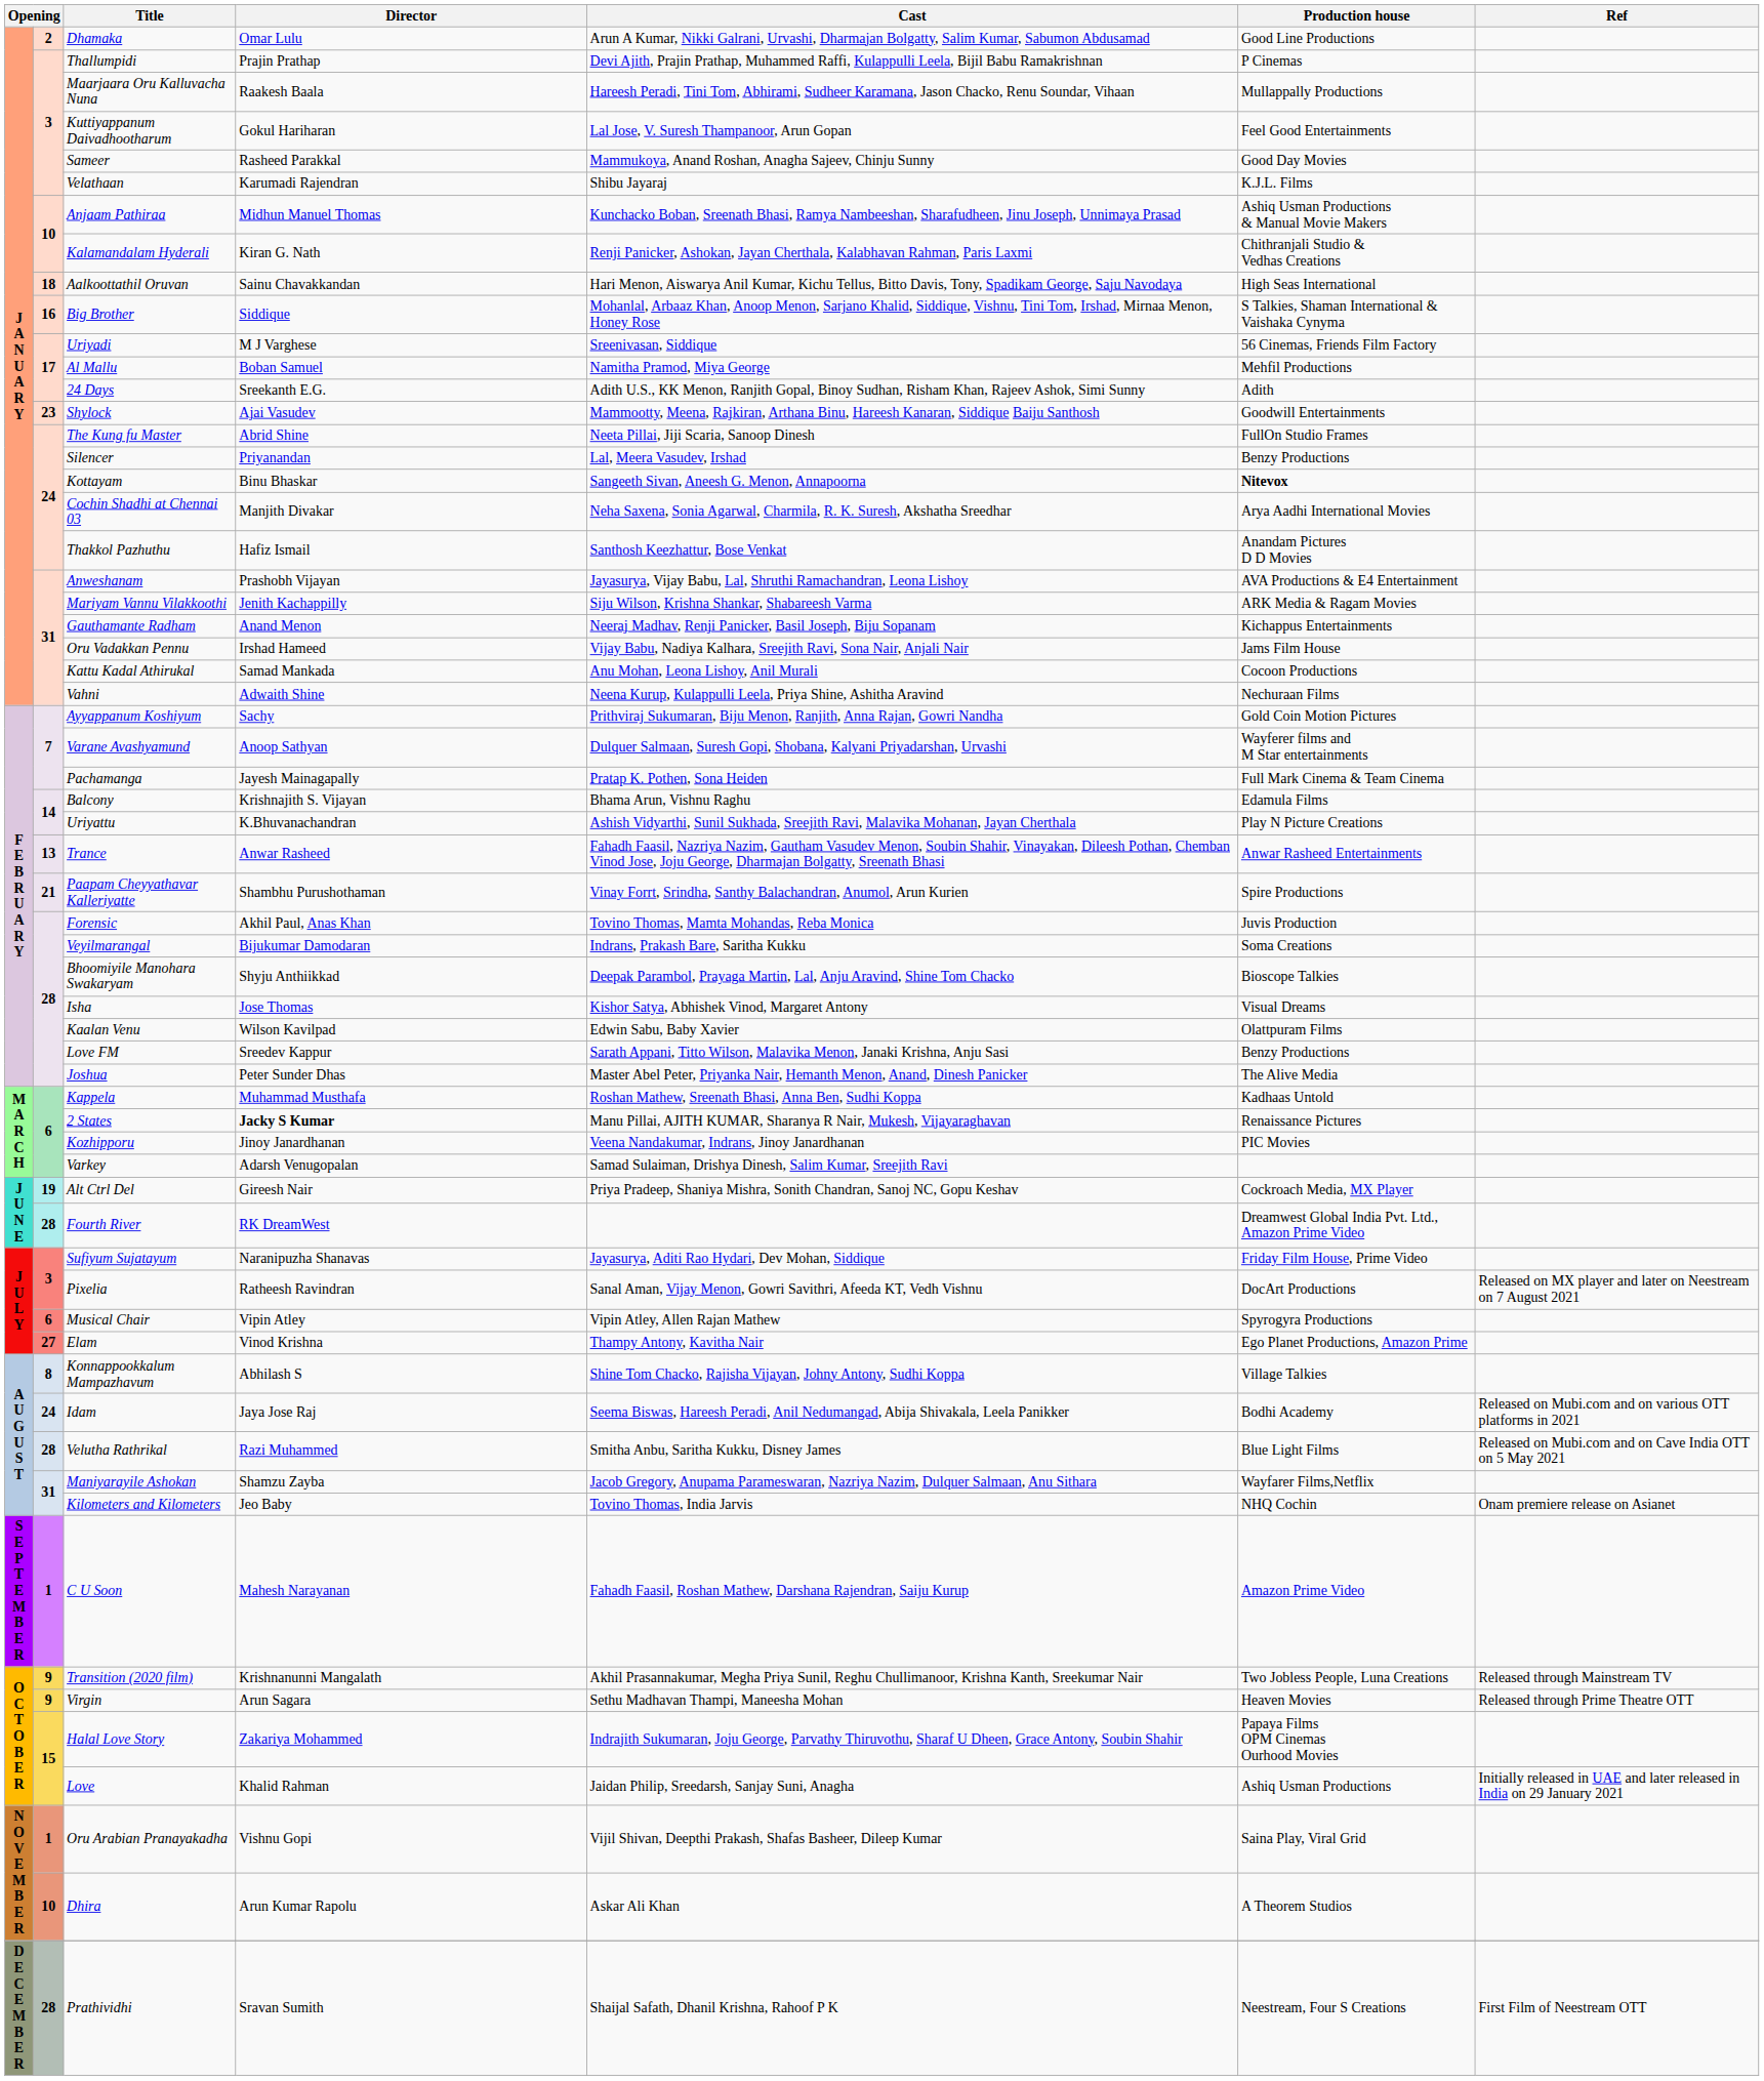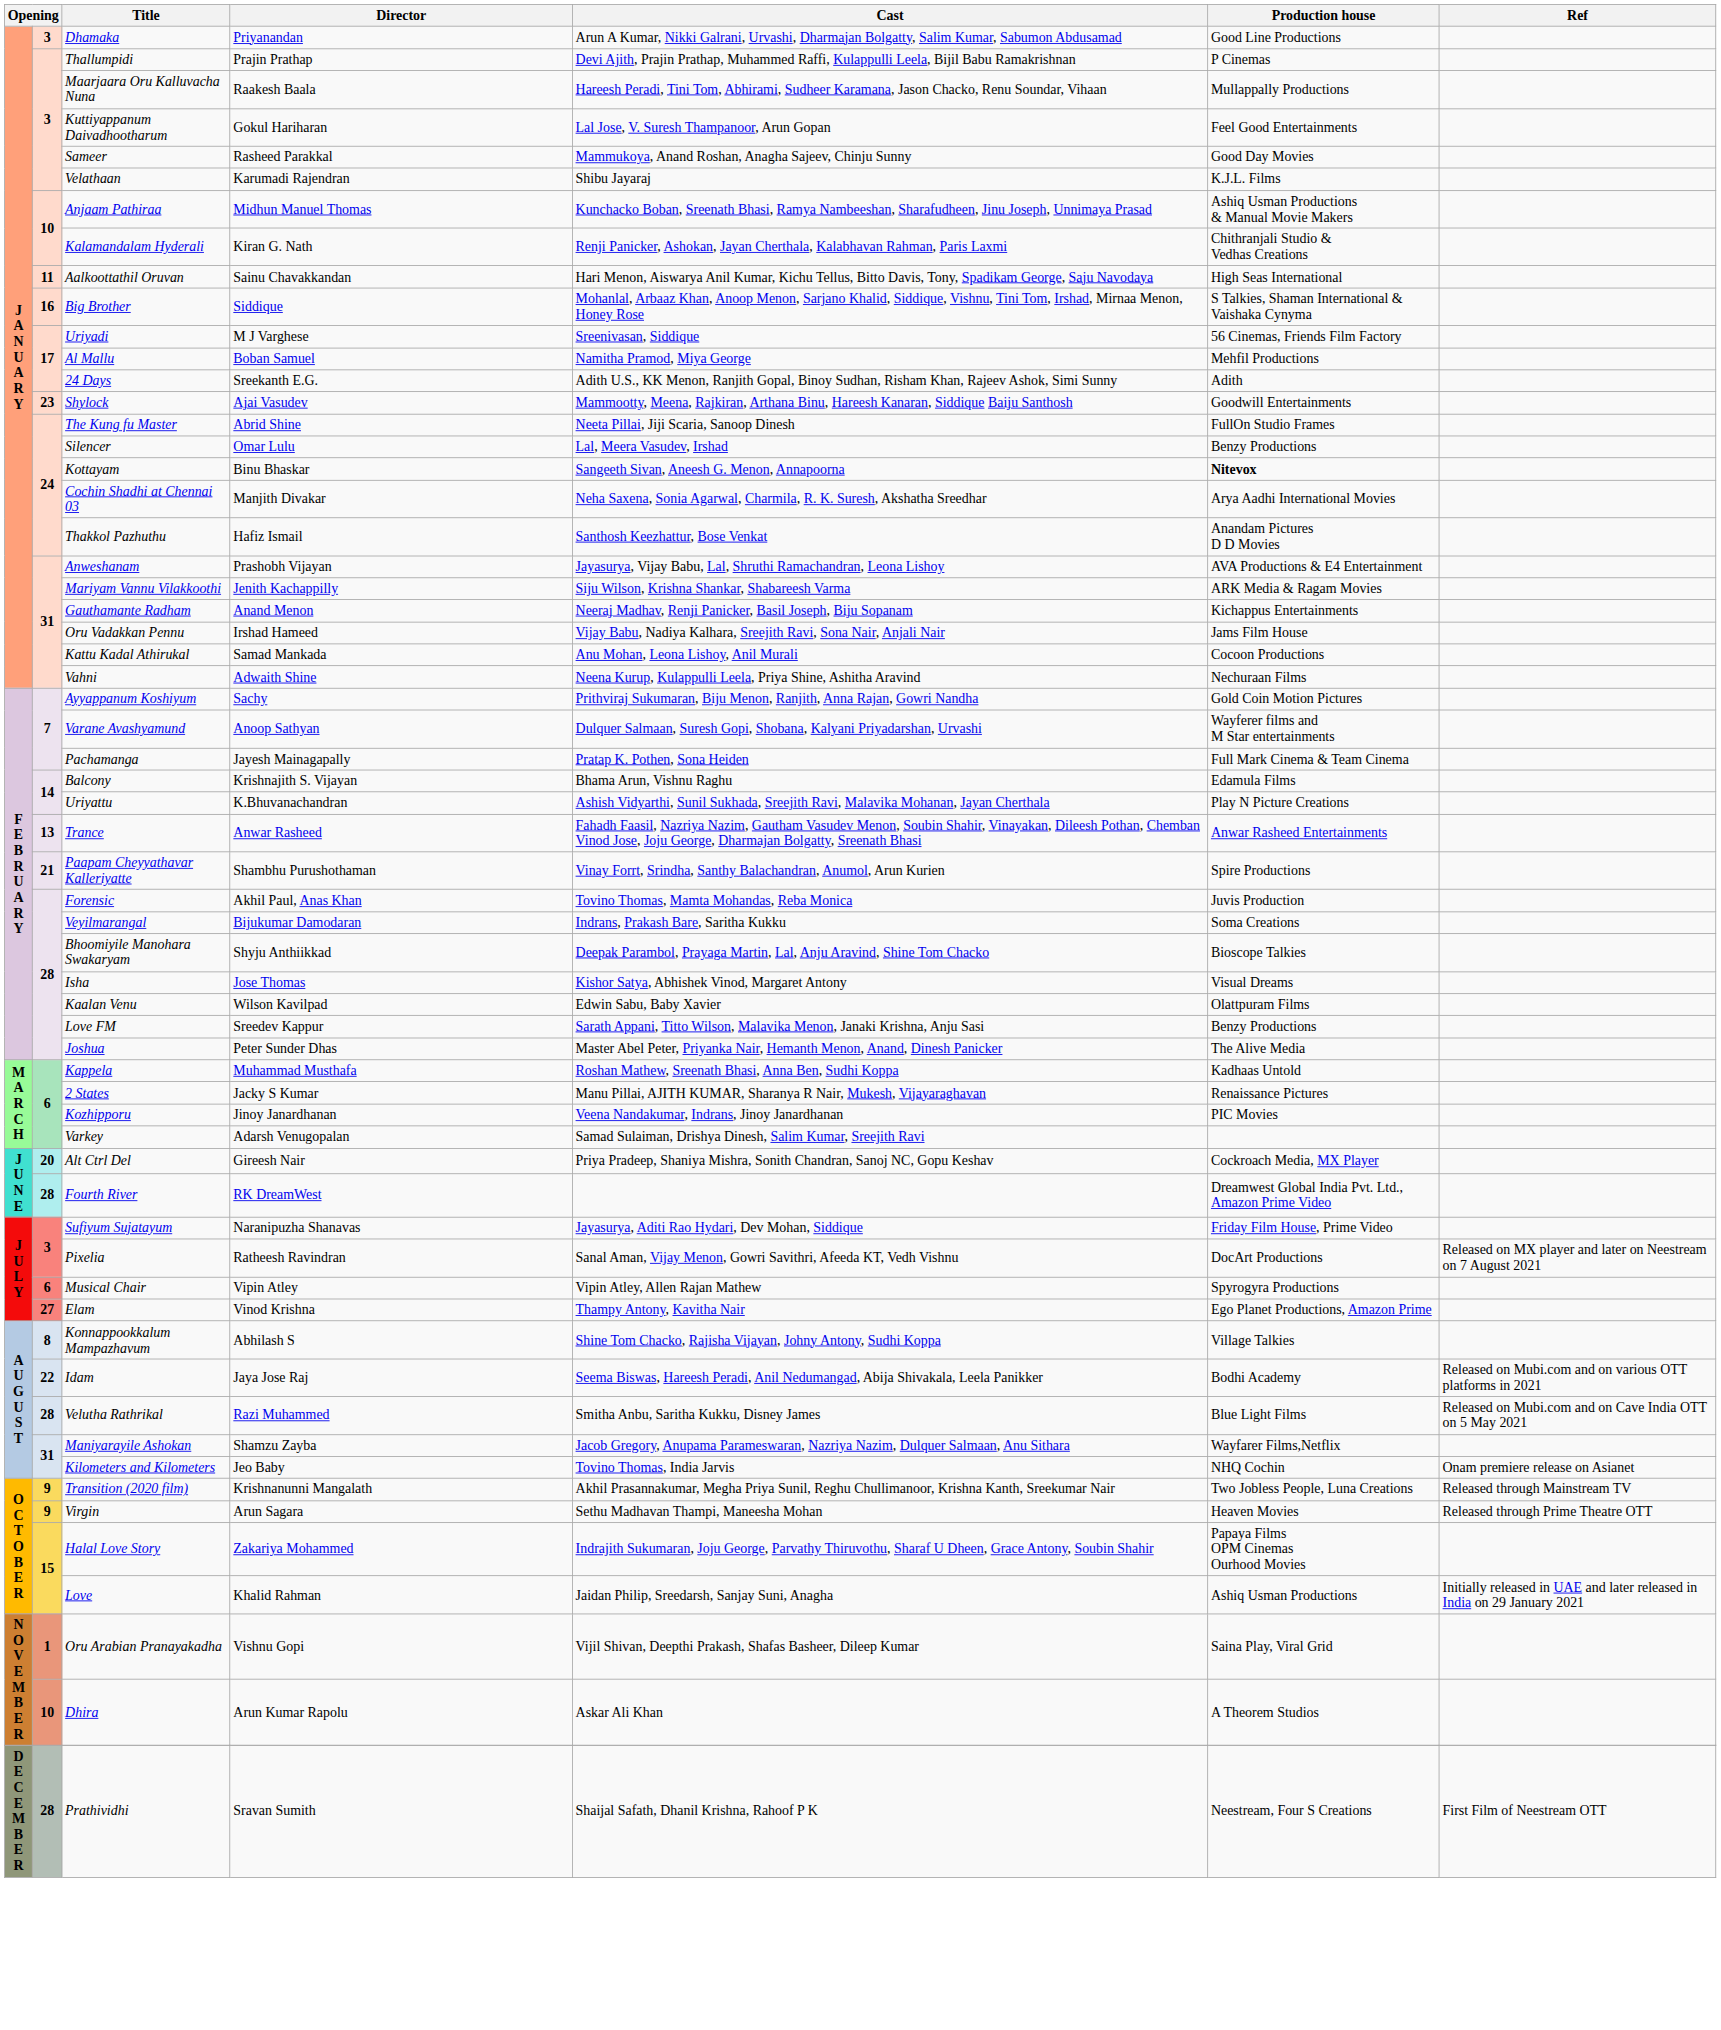Dhamaka | column 2: 2 -> 3
Dhamaka | Director: Omar Lulu -> Priyanandan
Aalkoottathil Oruvan | column 2: 18 -> 11
Silencer | Director: Priyanandan -> Omar Lulu
2 States | Director: bold -> normal
Alt Ctrl Del | column 2: 19 -> 20
Idam | column 2: 24 -> 22
- row: S E P T E M B E R | 1 | C U Soon | Mahesh Narayanan | Fahadh Faasil, Roshan Mathew, Darshana Rajendran, Saiju Kurup | Amazon Prime Video
